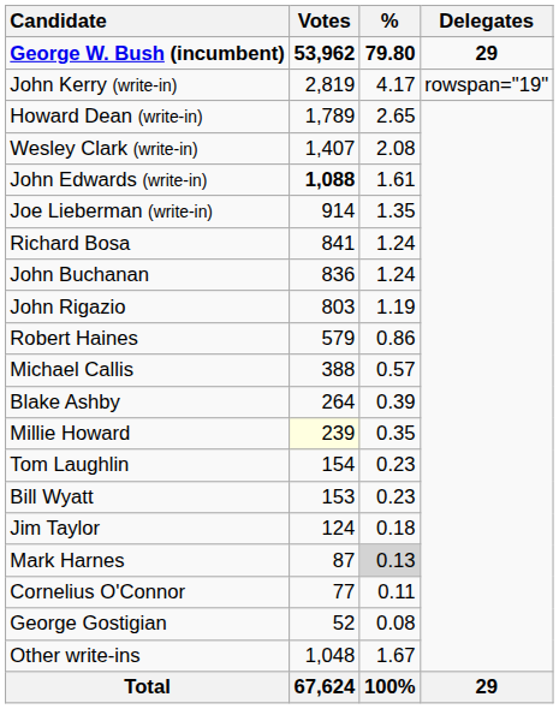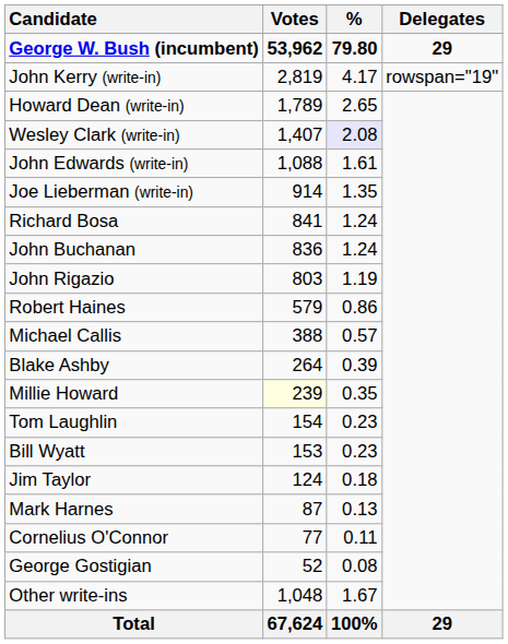Wesley Clark (write-in) | %: no background -> lavender background
John Edwards (write-in) | Votes: bold -> normal
Mark Harnes | %: lightgrey background -> no background
